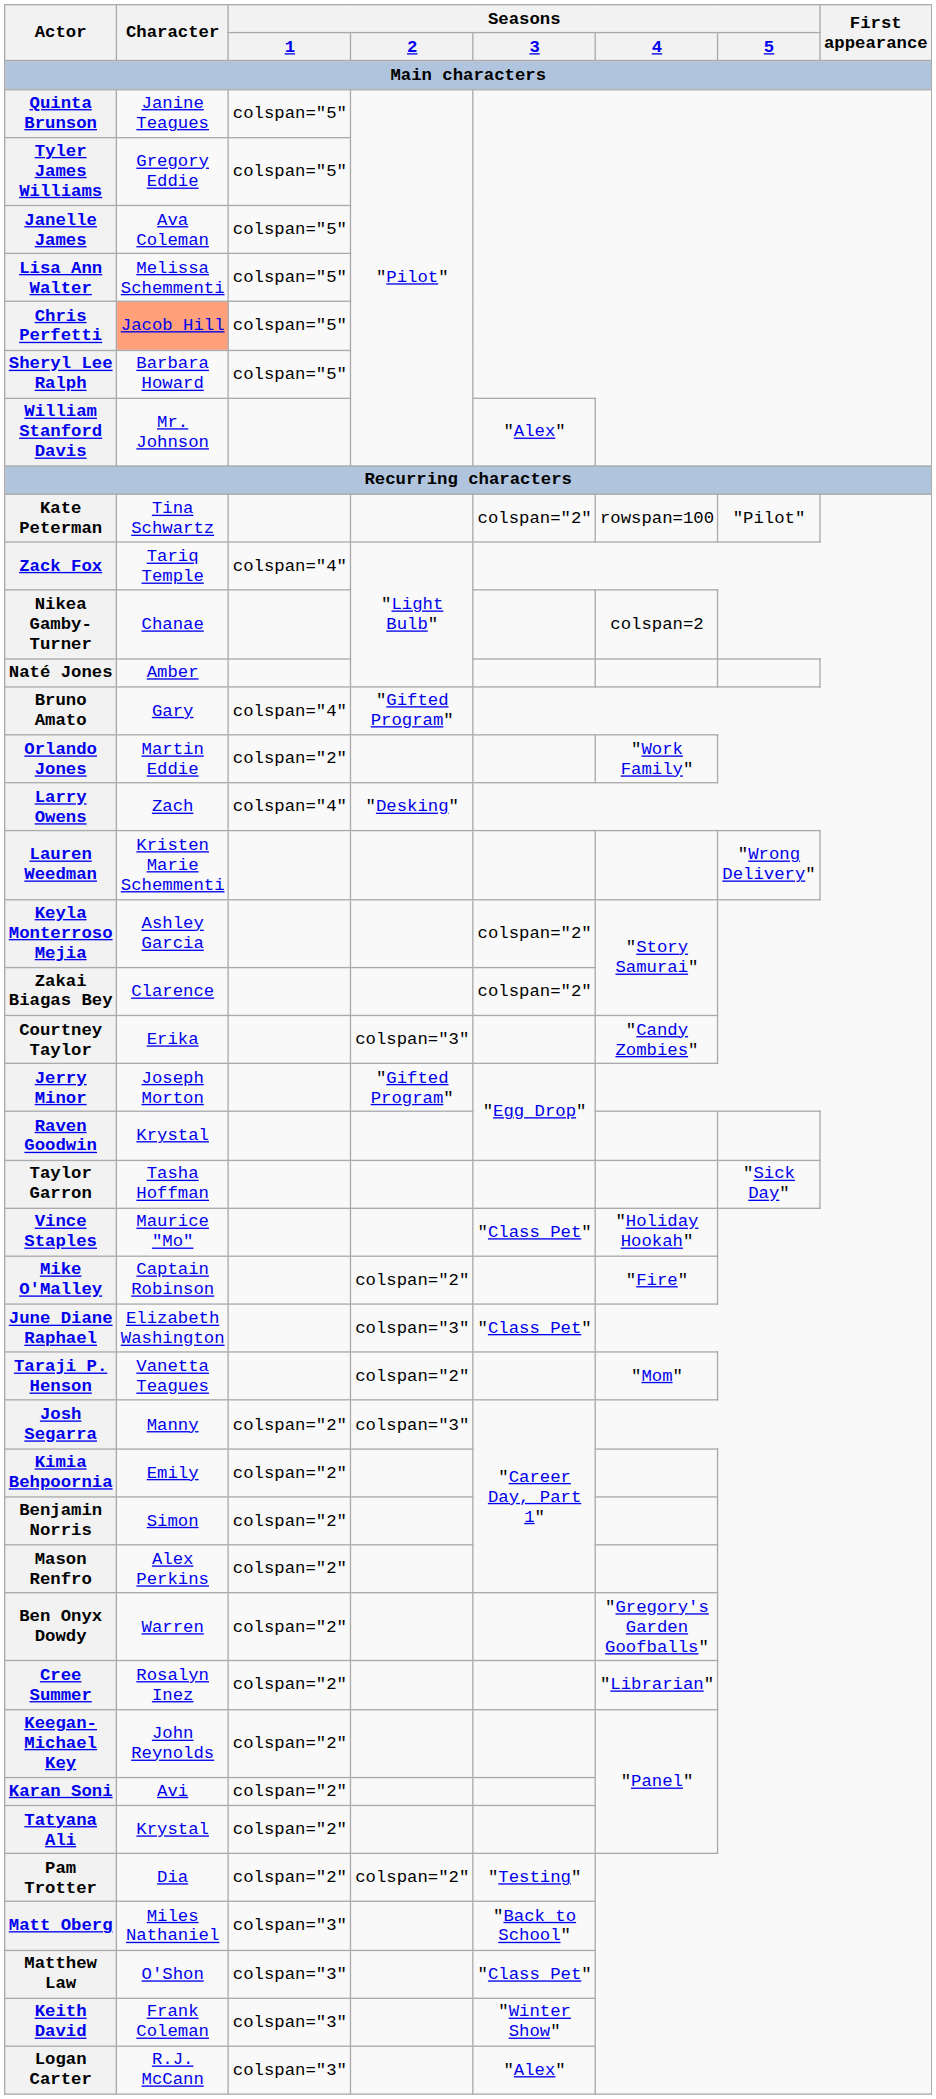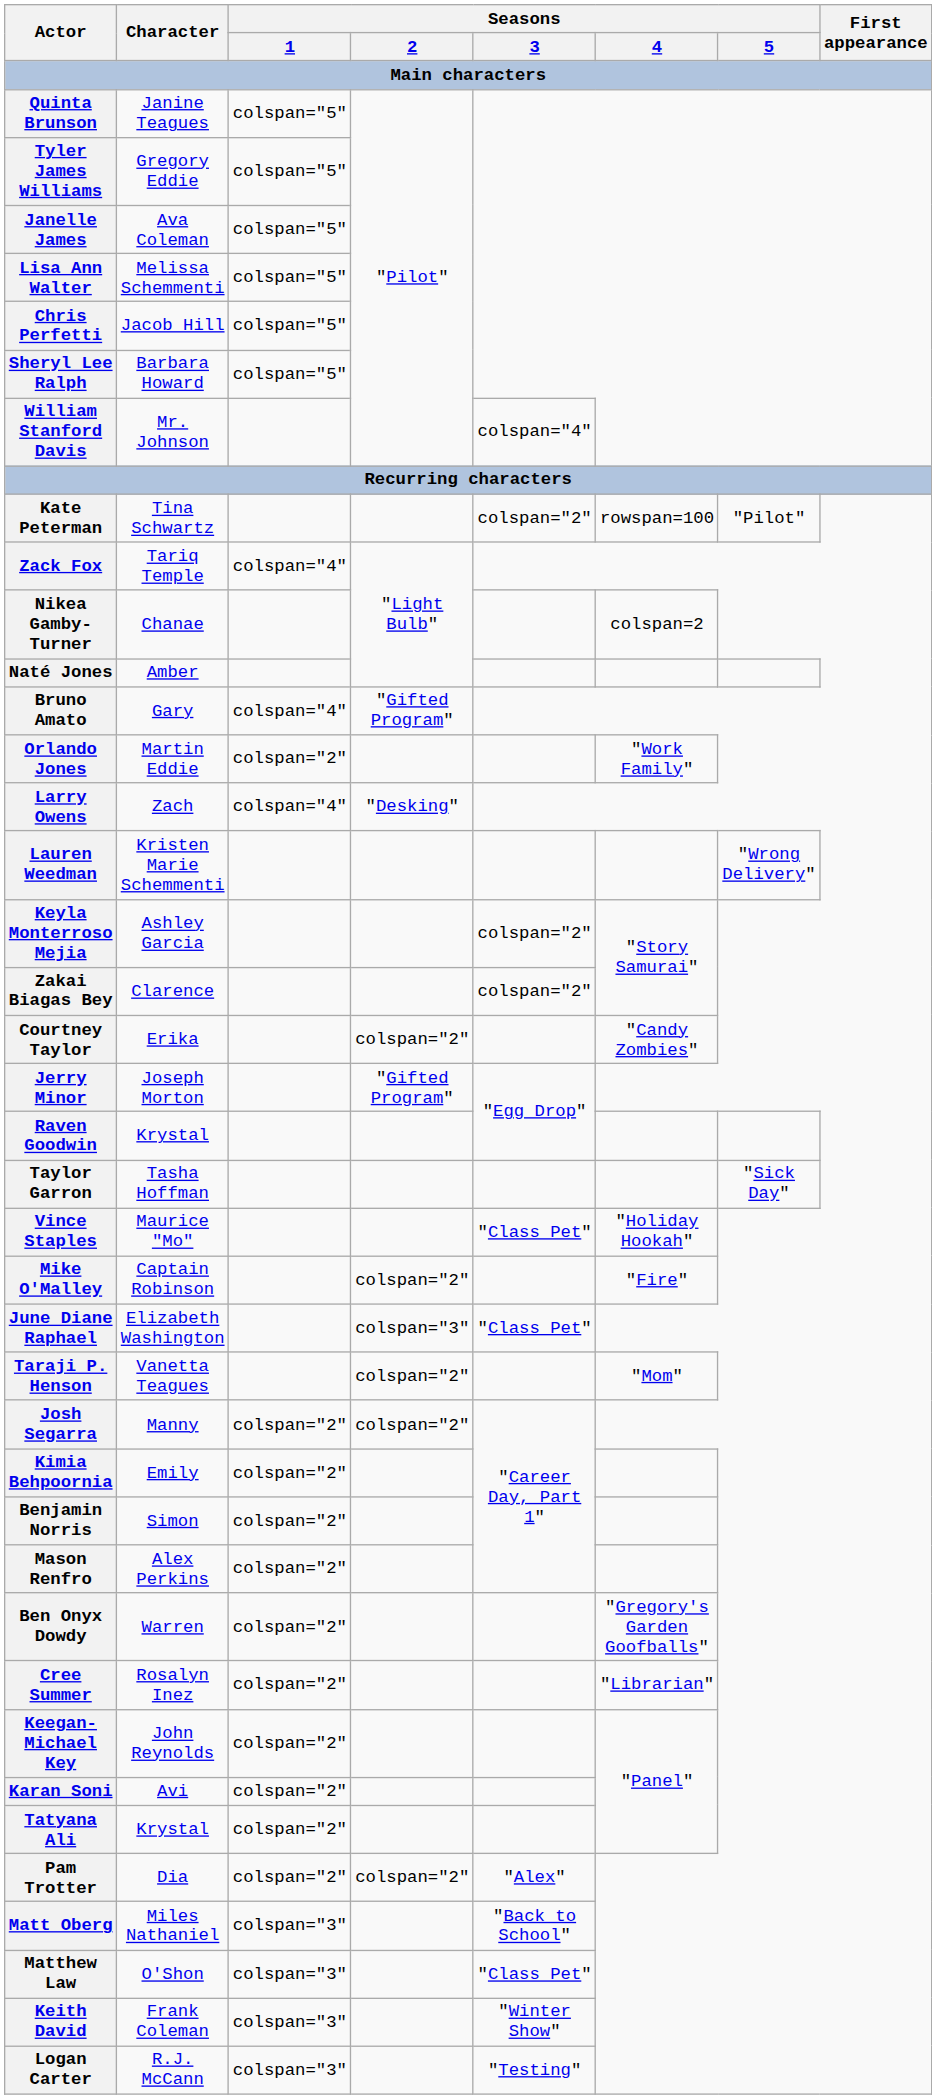Chris Perfetti | Character: lightsalmon background -> no background
William Stanford Davis | Seasons / 3: "Alex" -> colspan="4"
Courtney Taylor | Seasons / 2: colspan="3" -> colspan="2"
Josh Segarra | Seasons / 2: colspan="3" -> colspan="2"
Pam Trotter | Seasons / 3: "Testing" -> "Alex"
Logan Carter | Seasons / 3: "Alex" -> "Testing"
